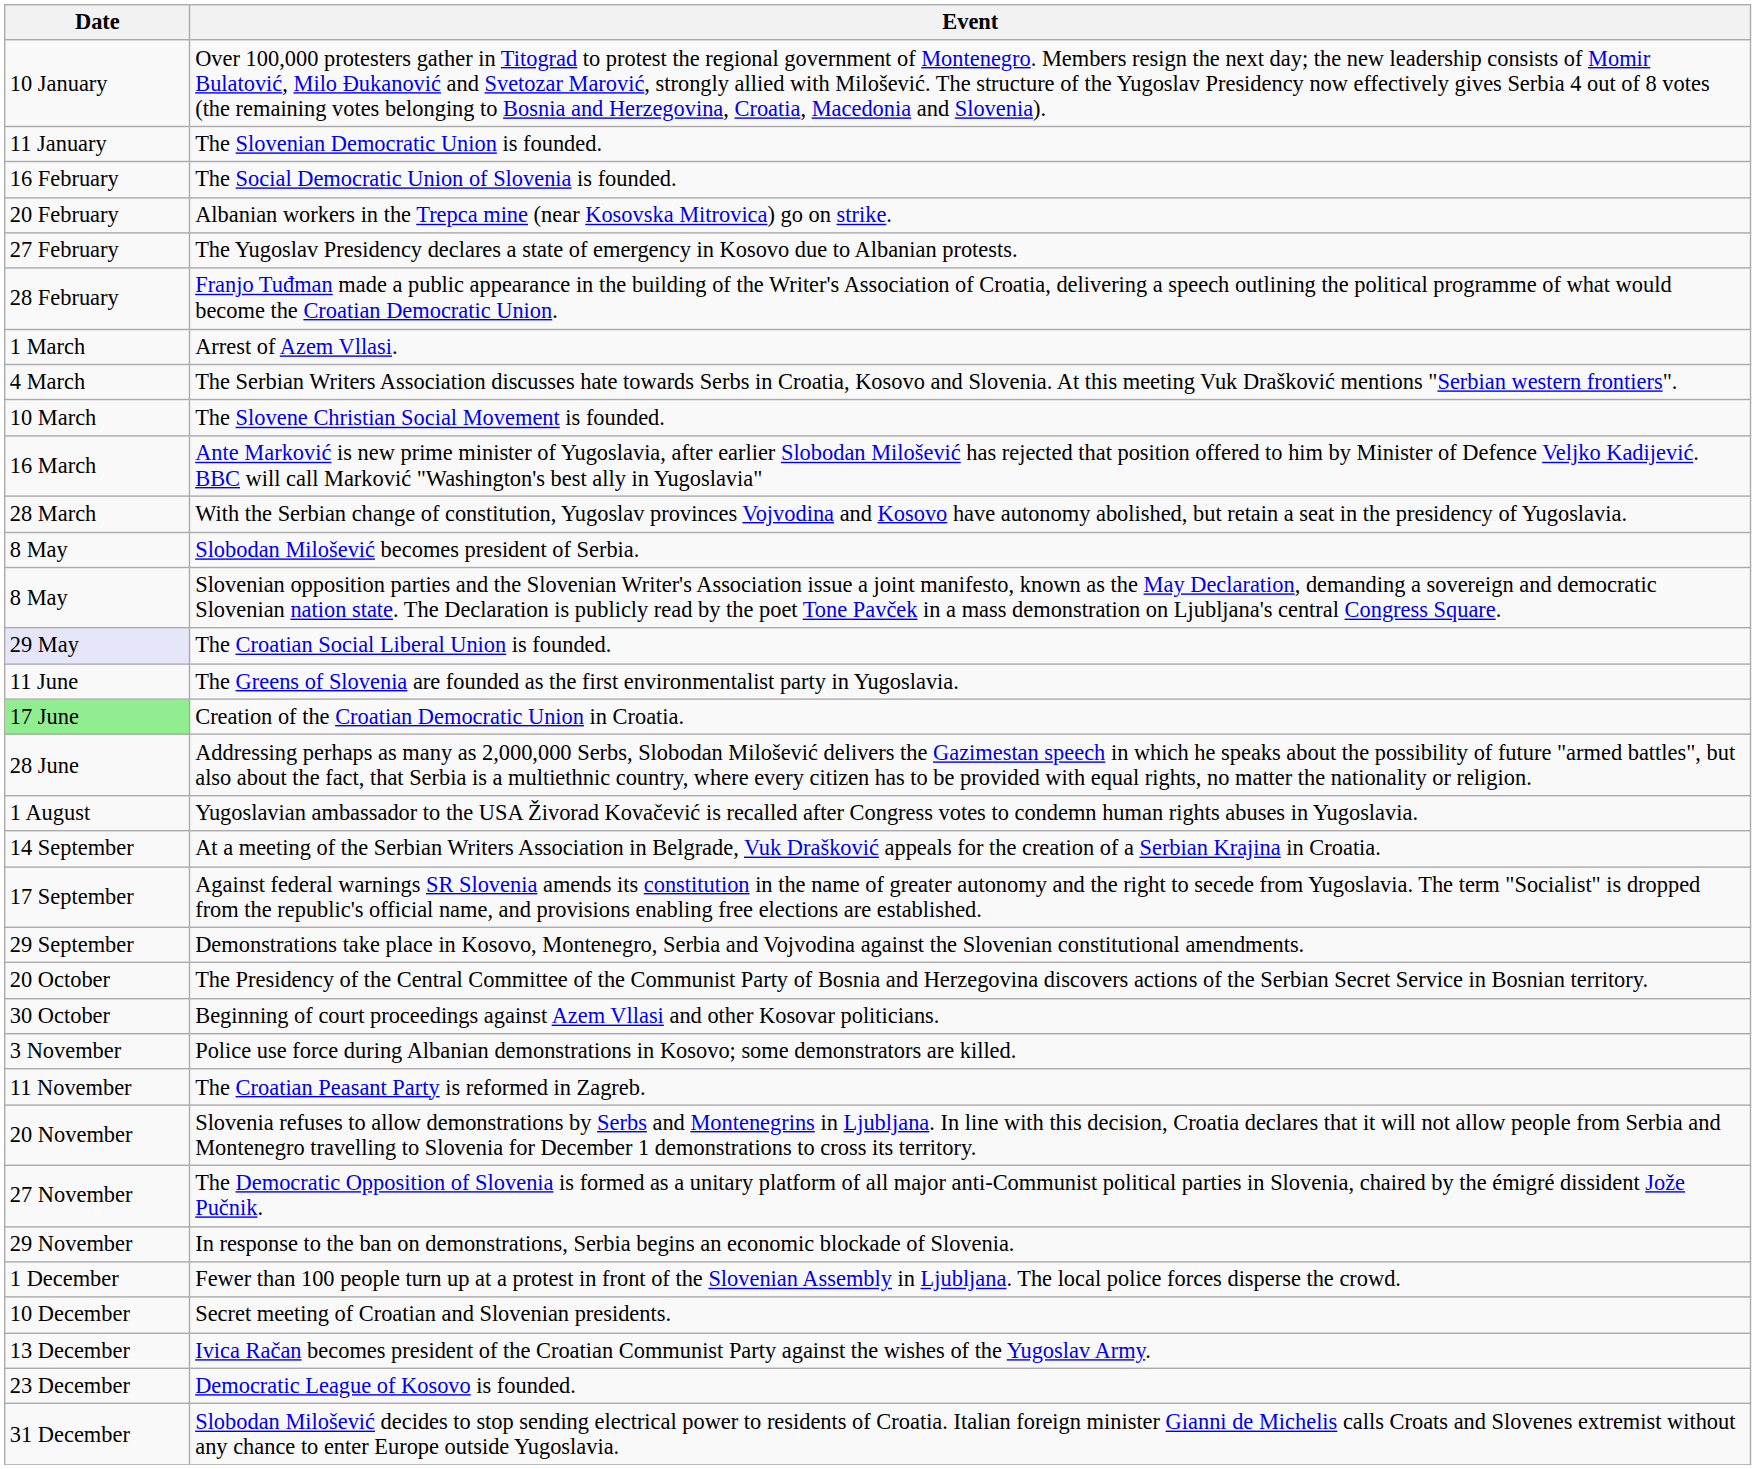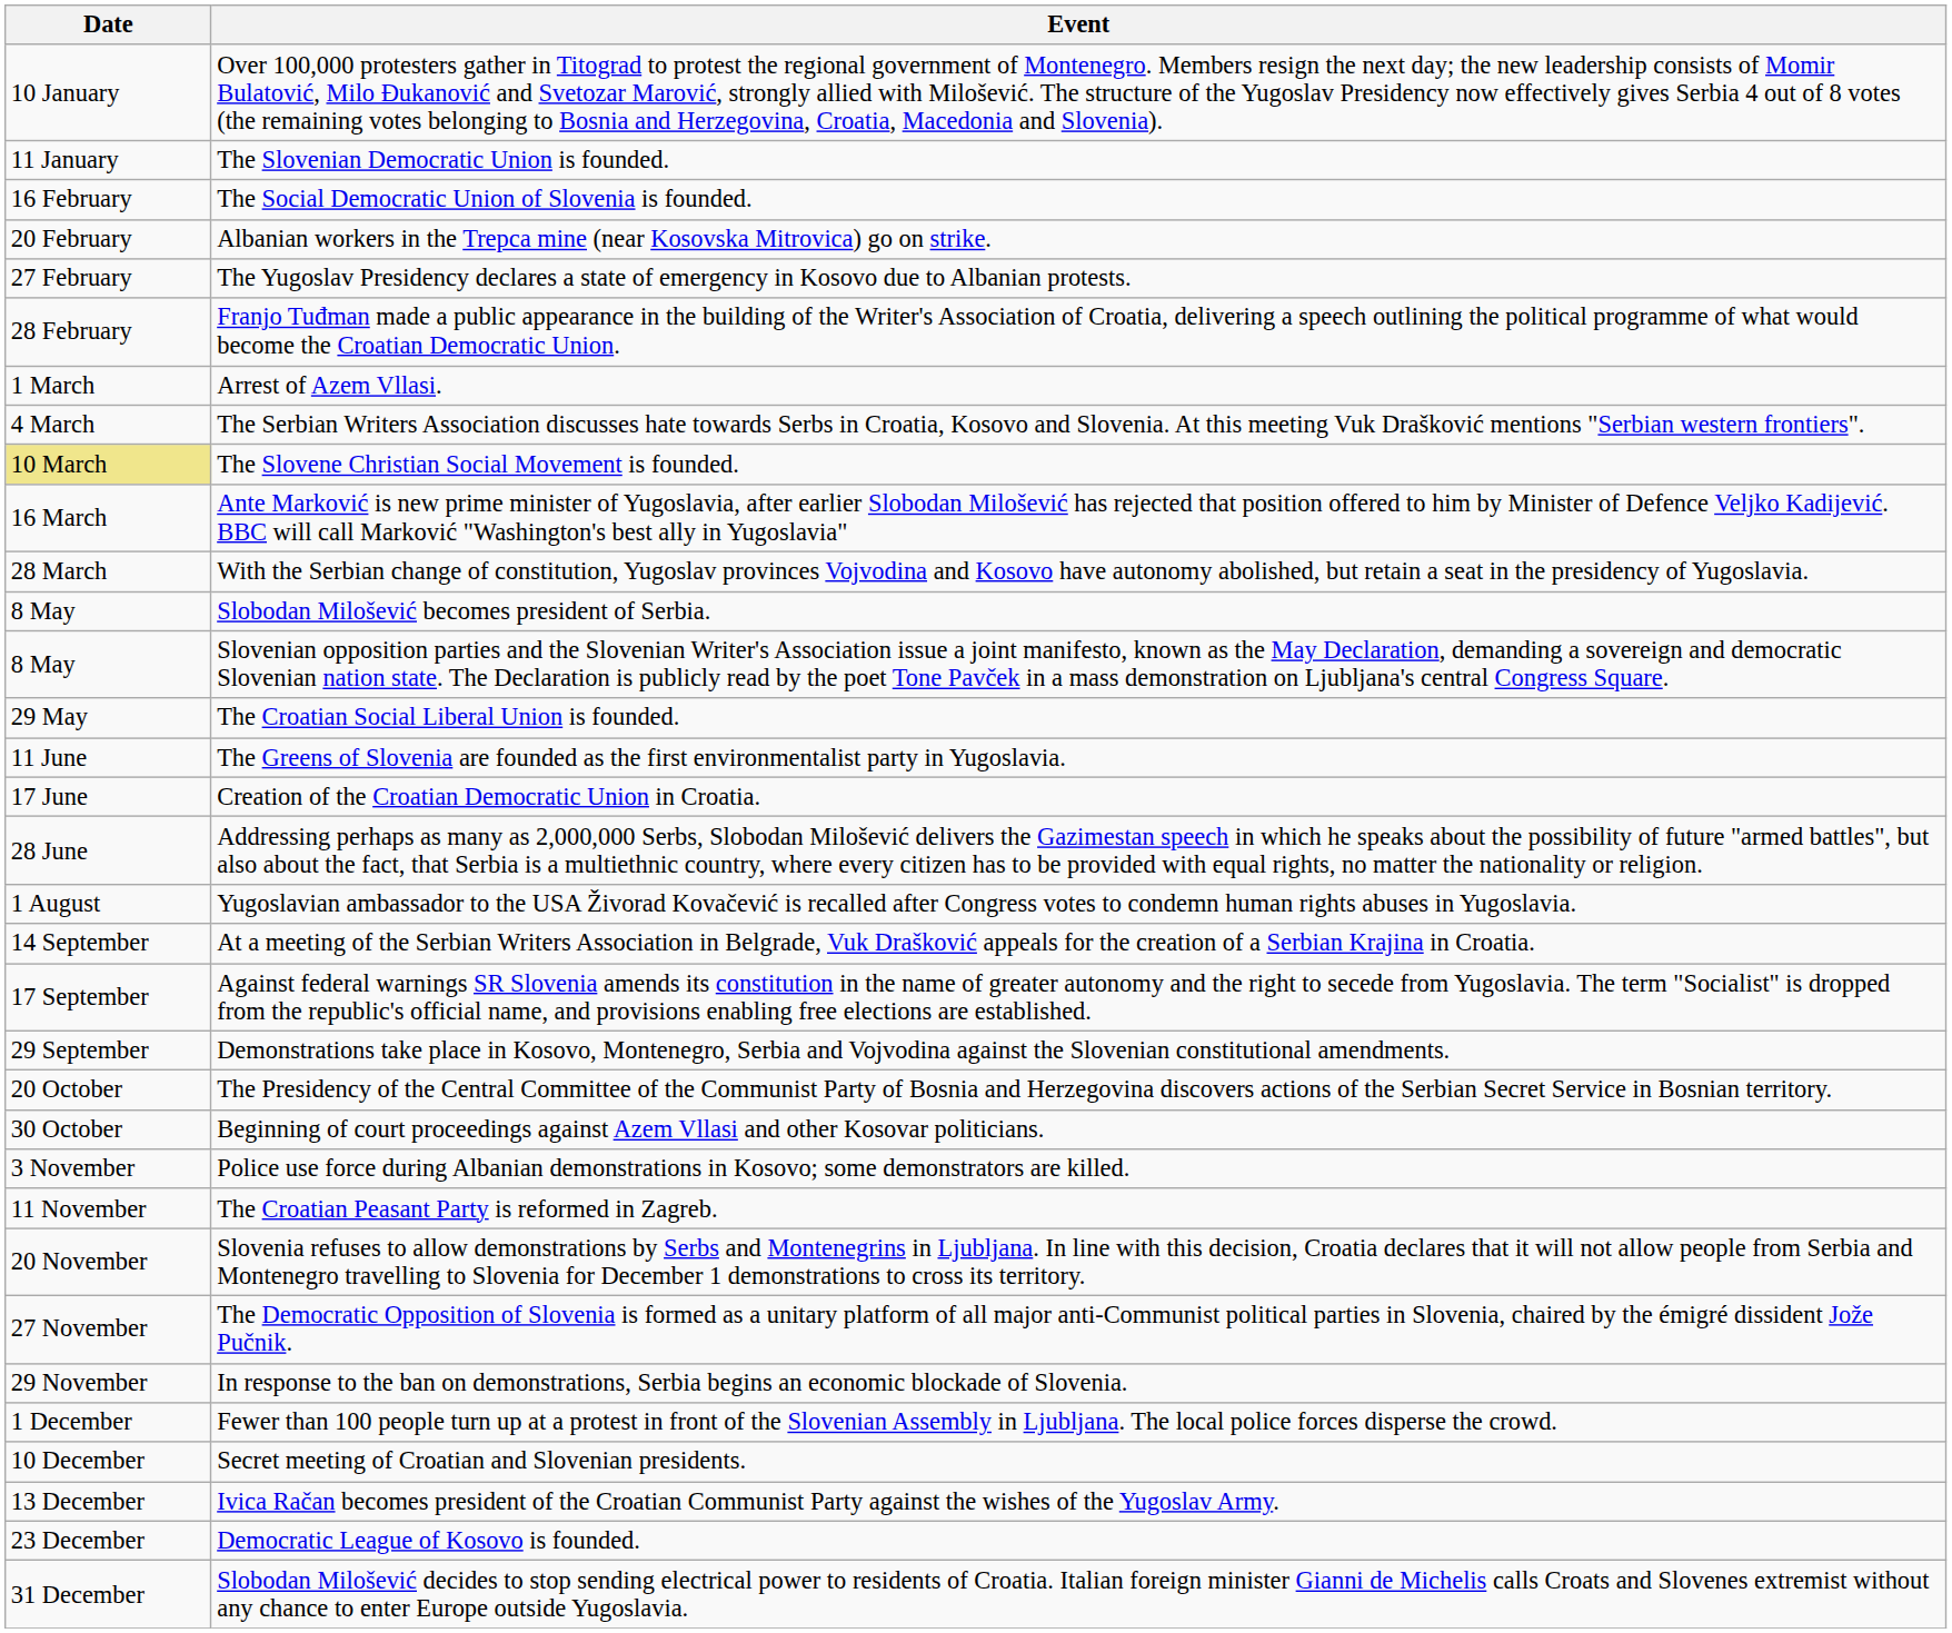The Slovene Christian Social Movement is founded. | Date: no background -> khaki background
The Croatian Social Liberal Union is founded. | Date: lavender background -> no background
Creation of the Croatian Democratic Union in Croatia. | Date: lightgreen background -> no background
